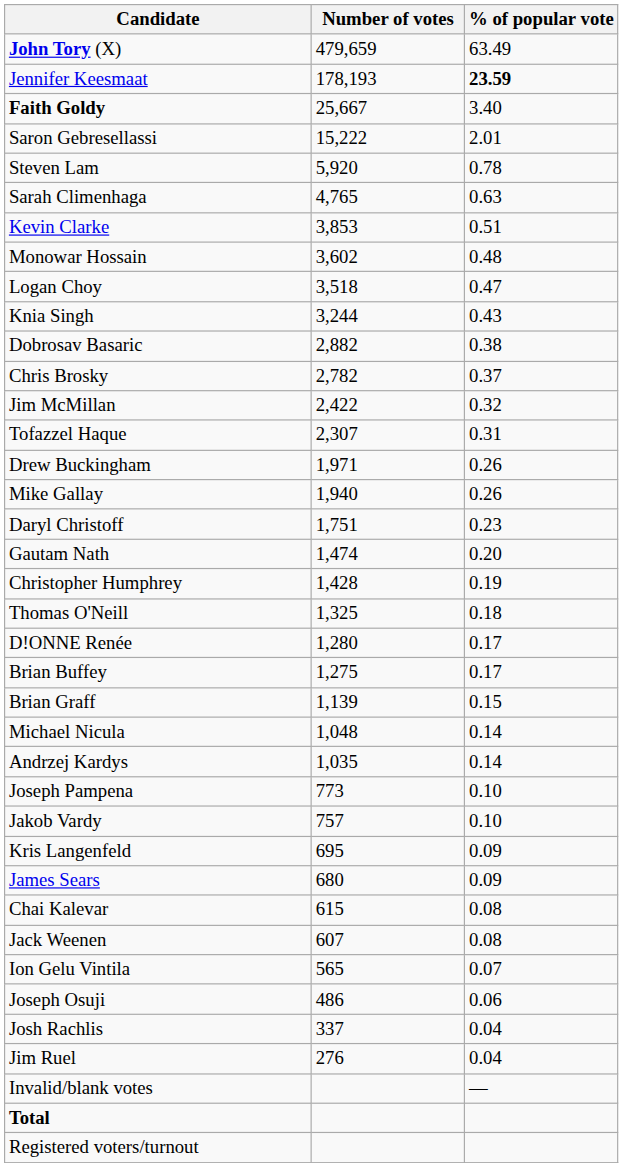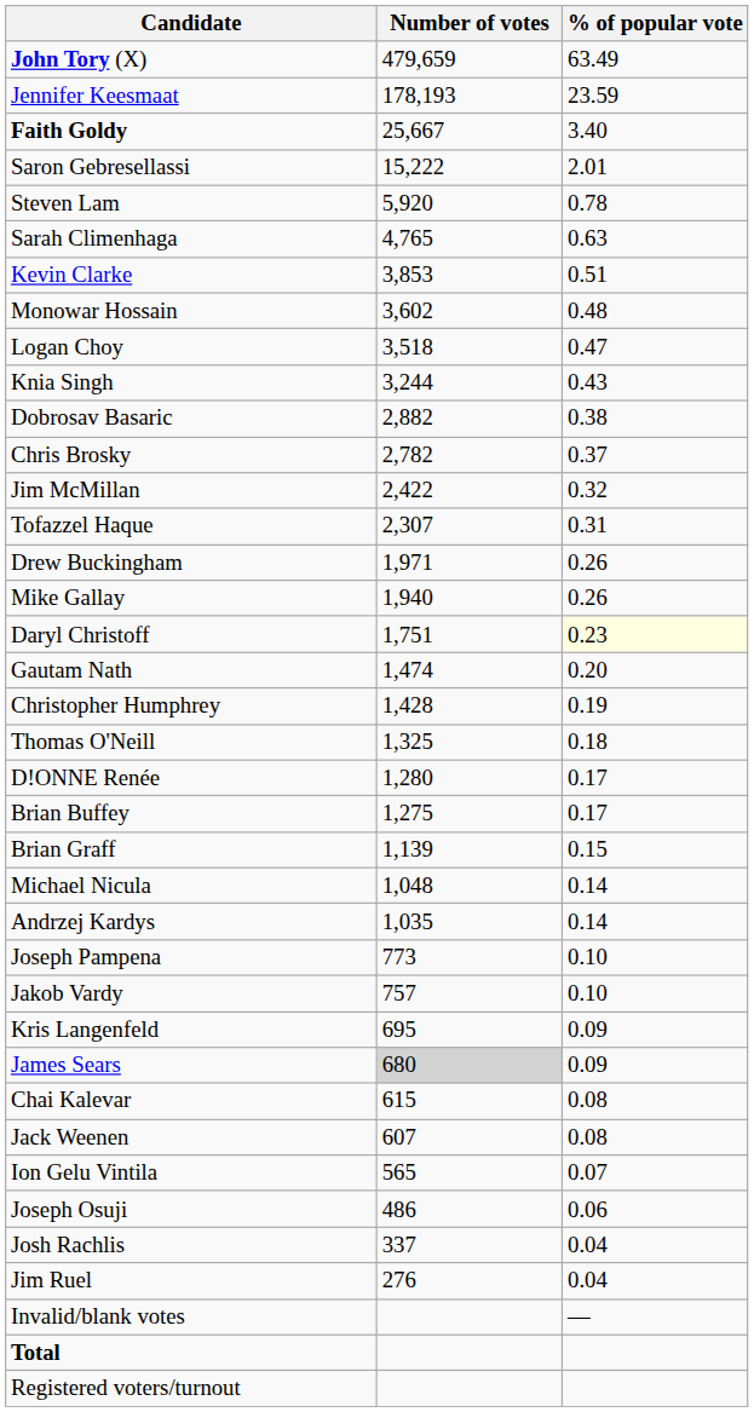Jennifer Keesmaat | % of popular vote: bold -> normal
Daryl Christoff | % of popular vote: no background -> lightyellow background
James Sears | Number of votes: no background -> lightgrey background
